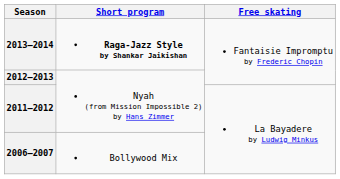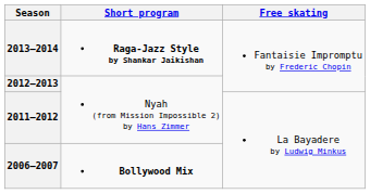2006–2007 | Short program: normal -> bold
